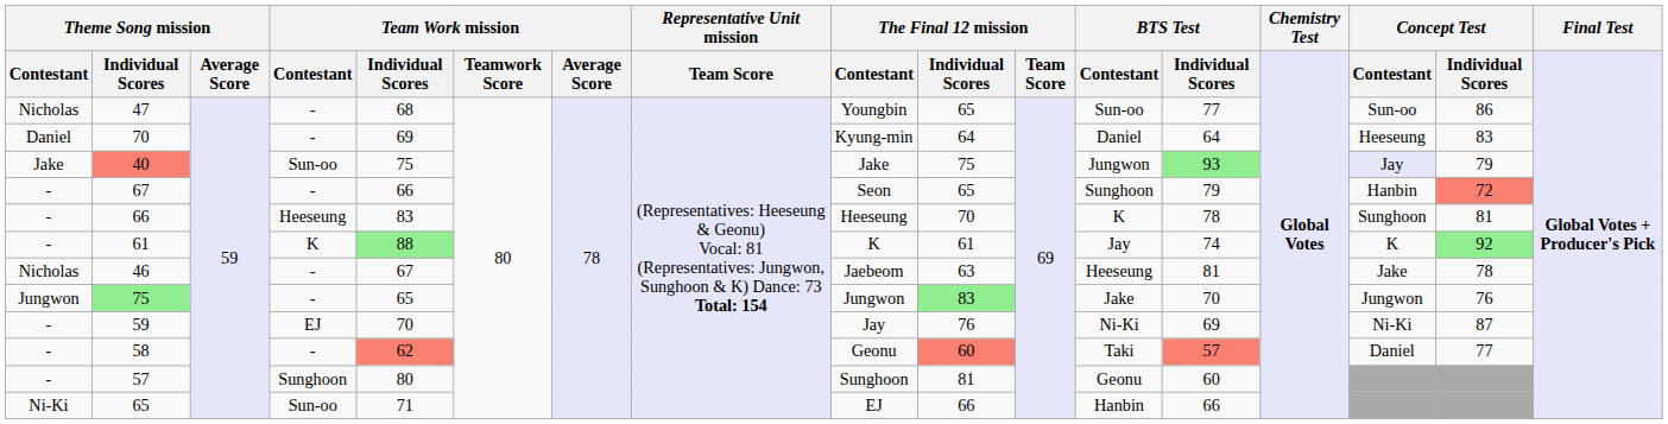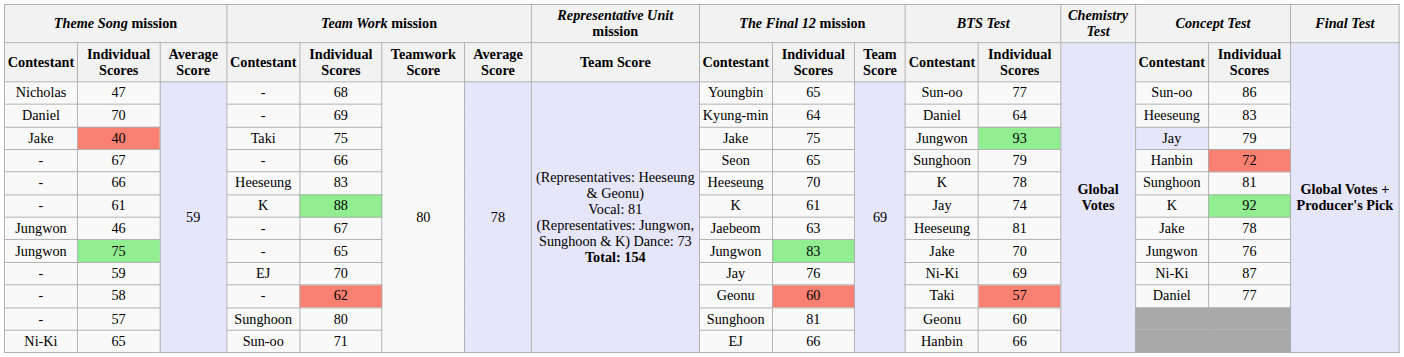40 | column 4: Sun-oo -> Taki
46 | column 1: Nicholas -> Jungwon
